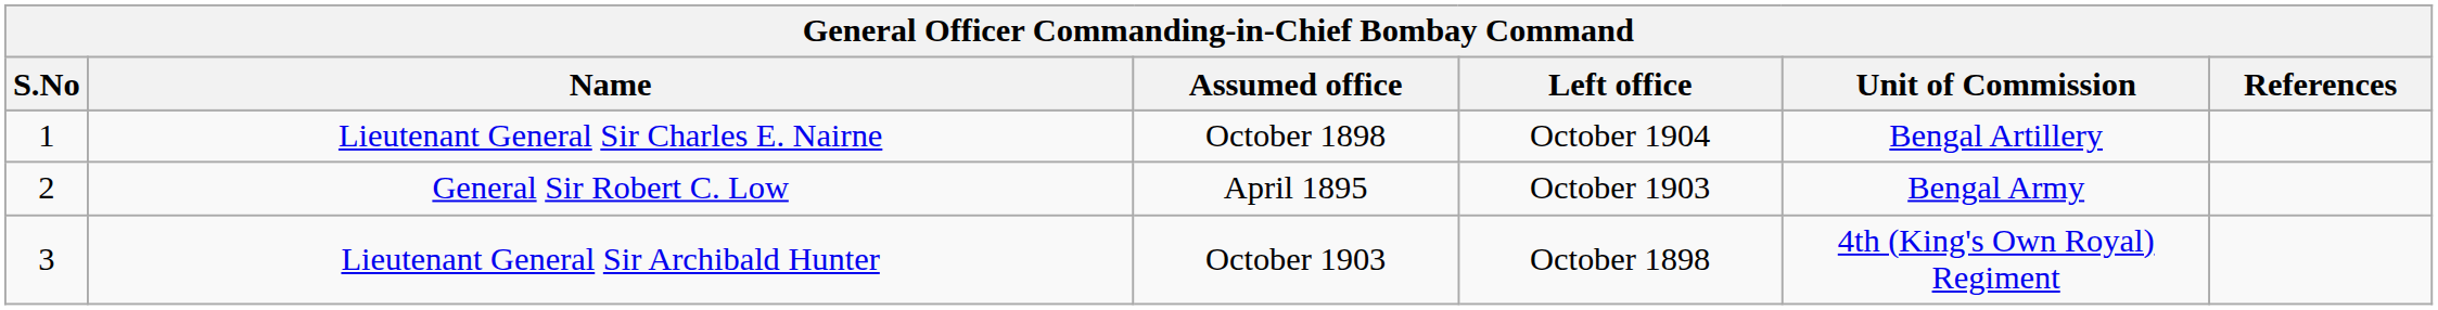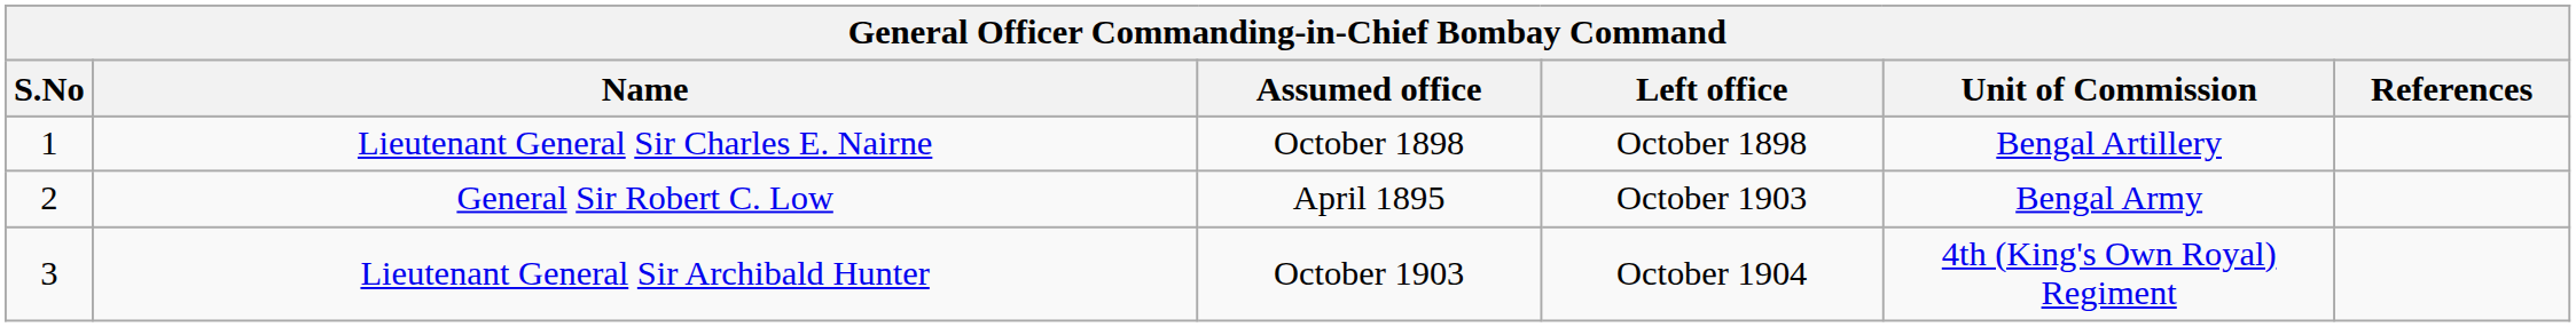Lieutenant General Sir Charles E. Nairne | Left office: October 1904 -> October 1898
Lieutenant General Sir Archibald Hunter | Left office: October 1898 -> October 1904
